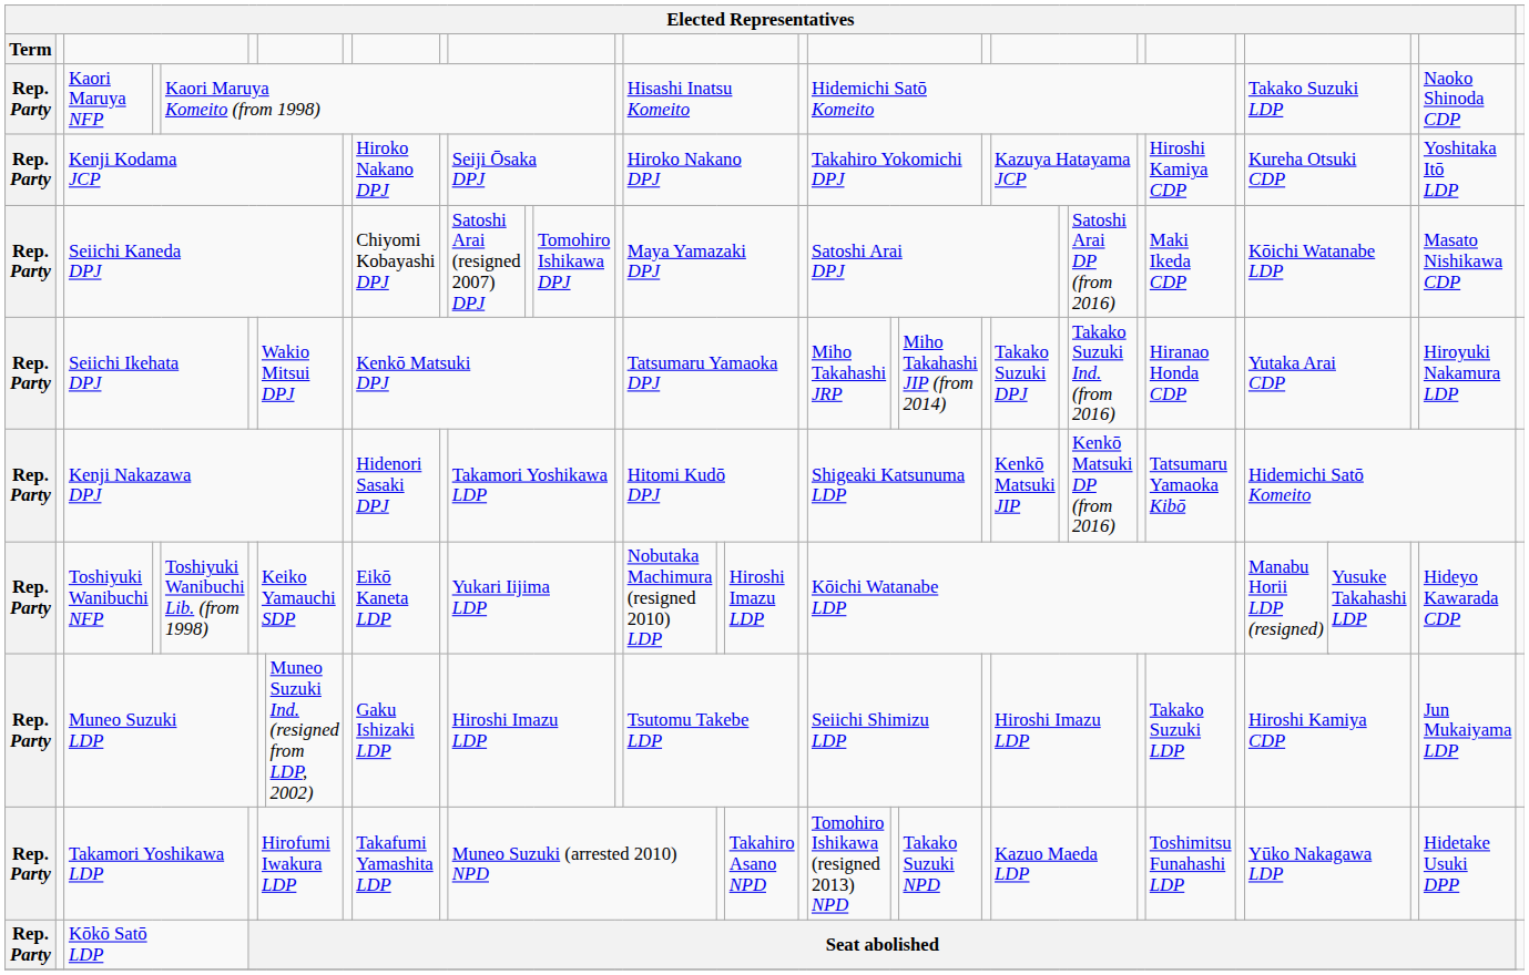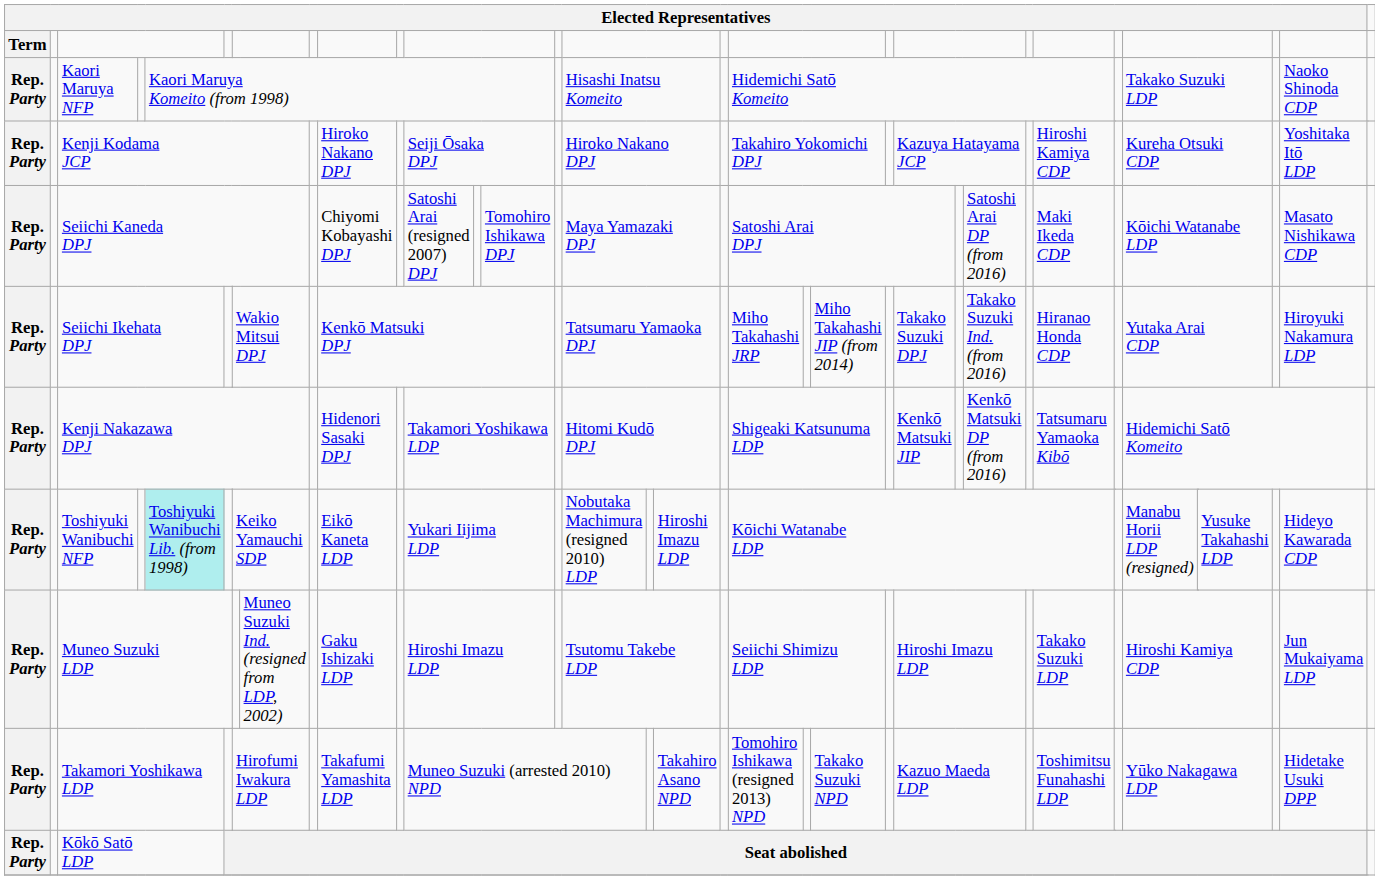Toshiyuki Wanibuchi NFP | column 5: no background -> paleturquoise background
